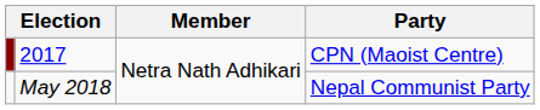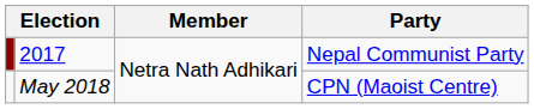2017 | Party: CPN (Maoist Centre) -> Nepal Communist Party
May 2018 | Party: Nepal Communist Party -> CPN (Maoist Centre)
